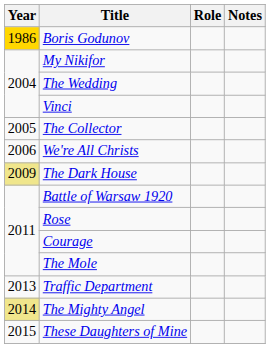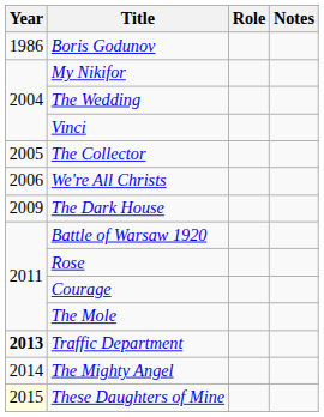Boris Godunov | Year: gold background -> no background
The Dark House | Year: khaki background -> no background
Traffic Department | Year: normal -> bold
The Mighty Angel | Year: khaki background -> no background
These Daughters of Mine | Year: no background -> lightyellow background
